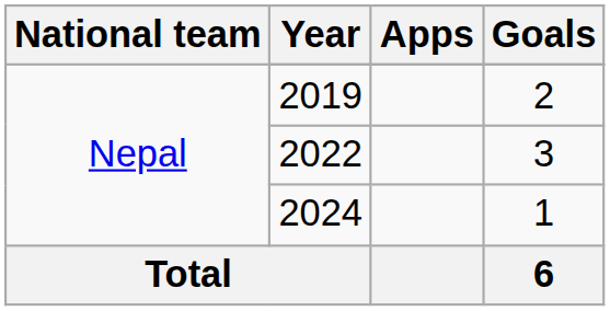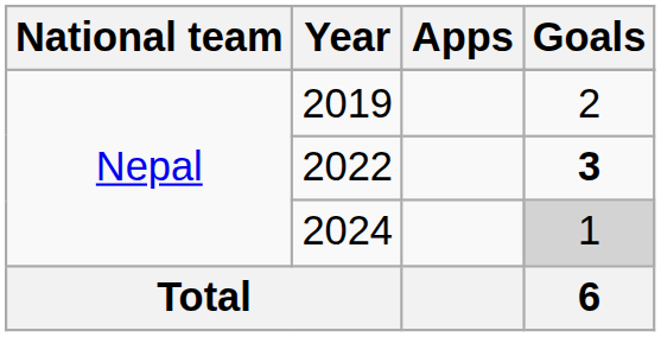2022 | Goals: normal -> bold
2024 | Goals: no background -> lightgrey background
